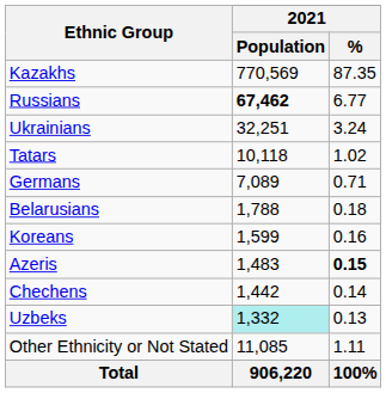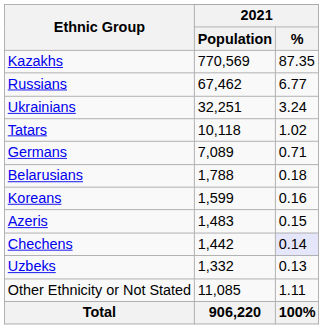Russians | 2021 / Population: bold -> normal
Azeris | 2021 / %: bold -> normal
Chechens | 2021 / %: no background -> lavender background
Uzbeks | 2021 / Population: paleturquoise background -> no background
